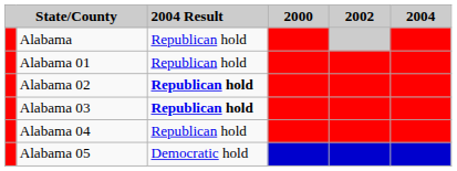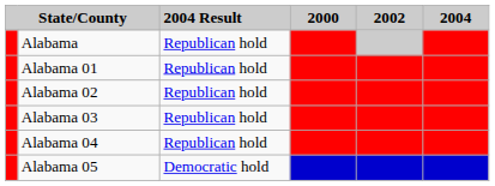Alabama 02 | 2004 Result: bold -> normal
Alabama 03 | 2004 Result: bold -> normal
